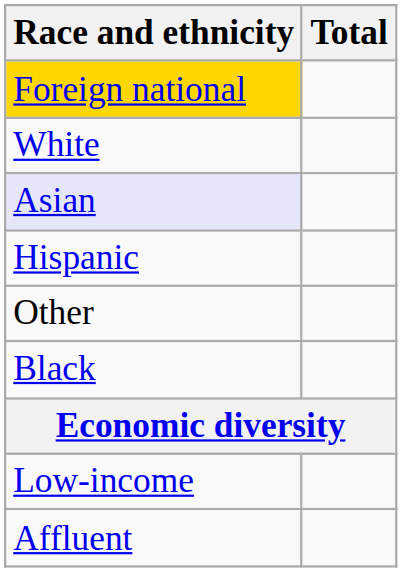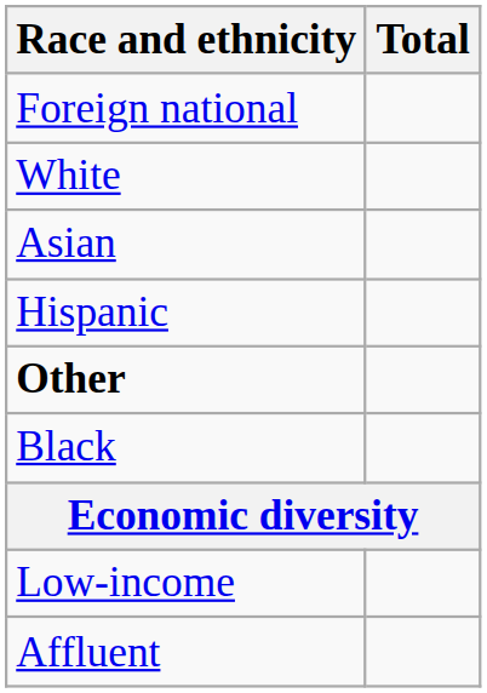Foreign national | Race and ethnicity: gold background -> no background
Asian | Race and ethnicity: lavender background -> no background
Other | Race and ethnicity: normal -> bold
